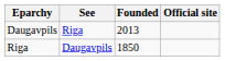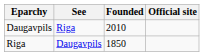row 2 | Founded: 2013 -> 2010
